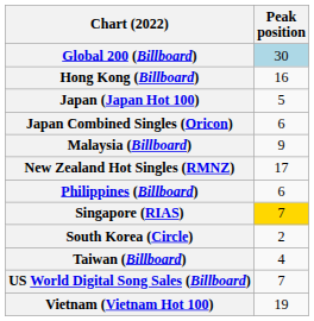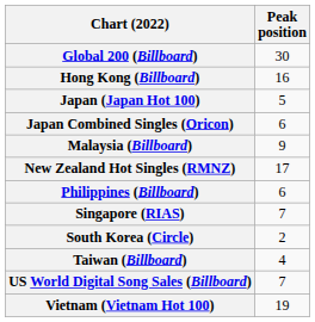Global 200 (Billboard) | Peak position: lightblue background -> no background
Singapore (RIAS) | Peak position: gold background -> no background
